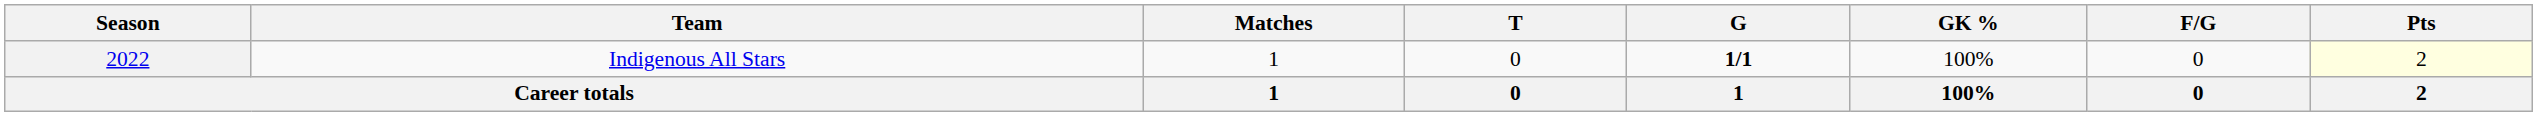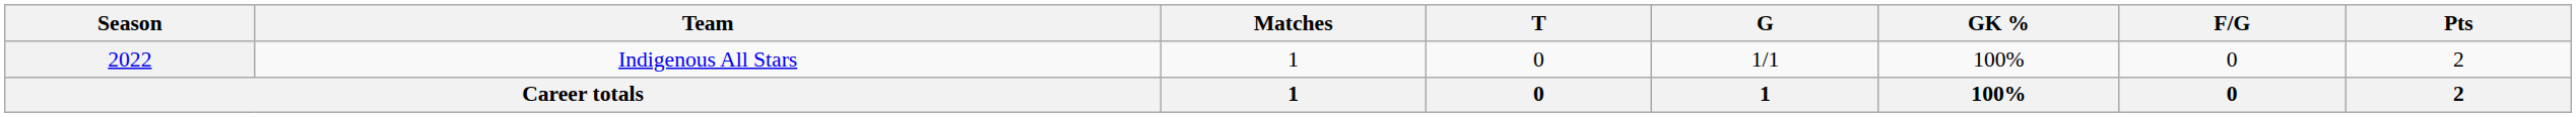row 2 | G: bold -> normal
row 2 | Pts: lightyellow background -> no background
